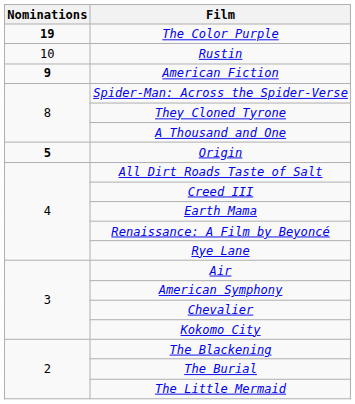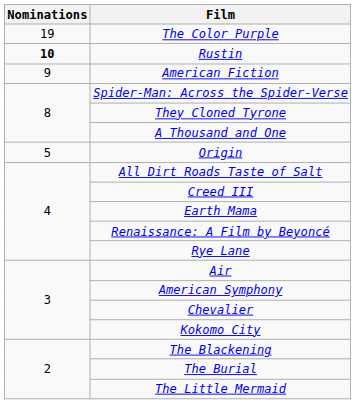The Color Purple | Nominations: bold -> normal
Rustin | Nominations: normal -> bold
American Fiction | Nominations: bold -> normal
Origin | Nominations: bold -> normal
